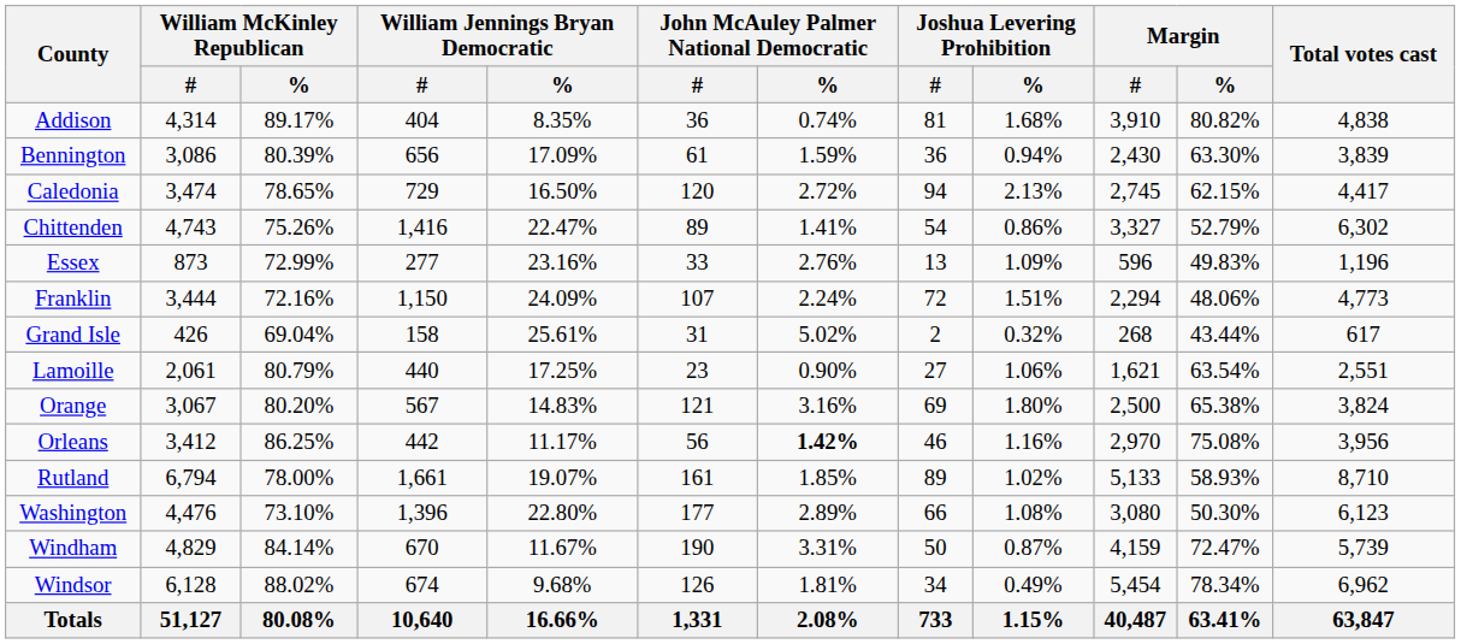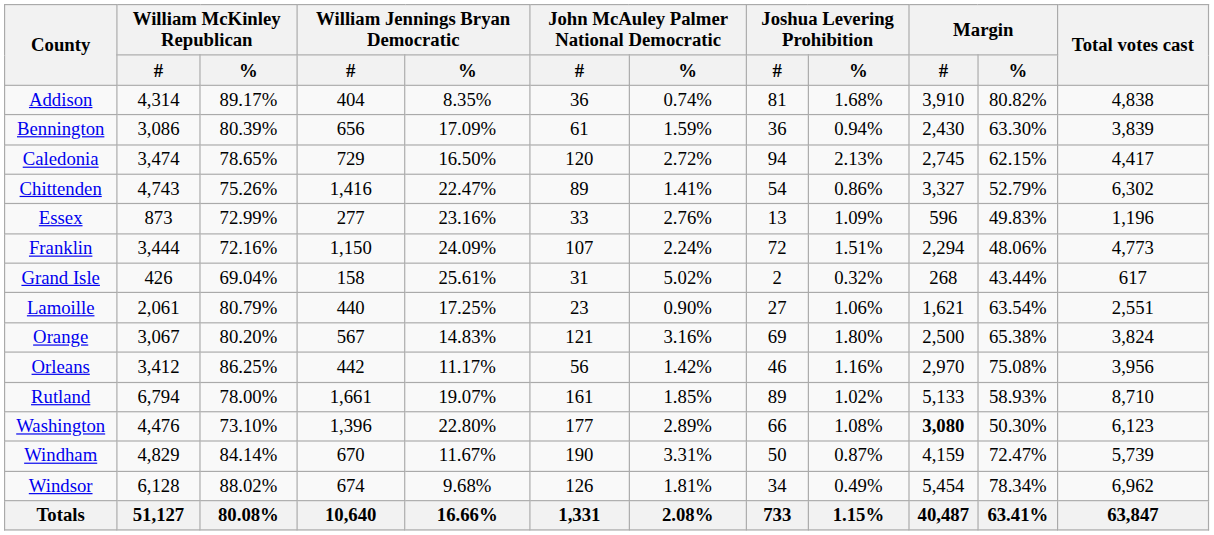Orleans | John McAuley Palmer National Democratic / %: bold -> normal
Washington | Margin / #: normal -> bold
